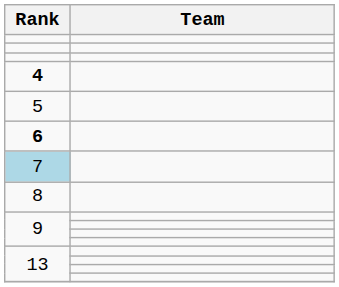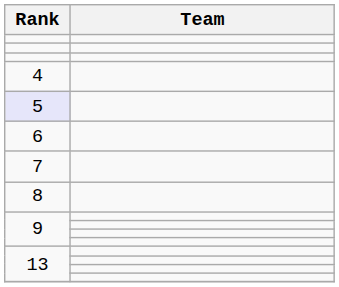row 5 | Rank: bold -> normal
row 6 | Rank: no background -> lavender background
row 7 | Rank: bold -> normal
row 8 | Rank: lightblue background -> no background
